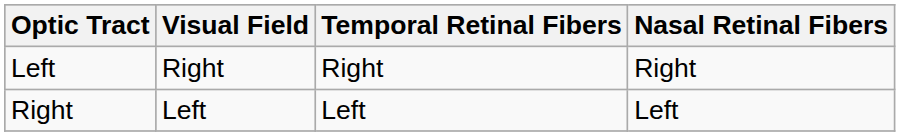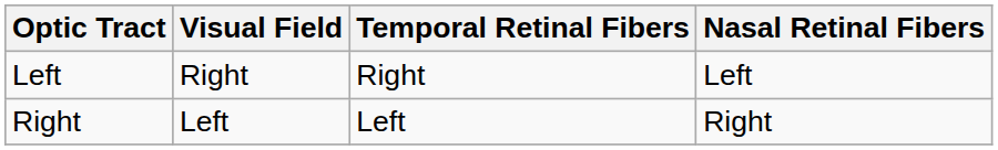row 2 | Nasal Retinal Fibers: Right -> Left
row 3 | Nasal Retinal Fibers: Left -> Right
